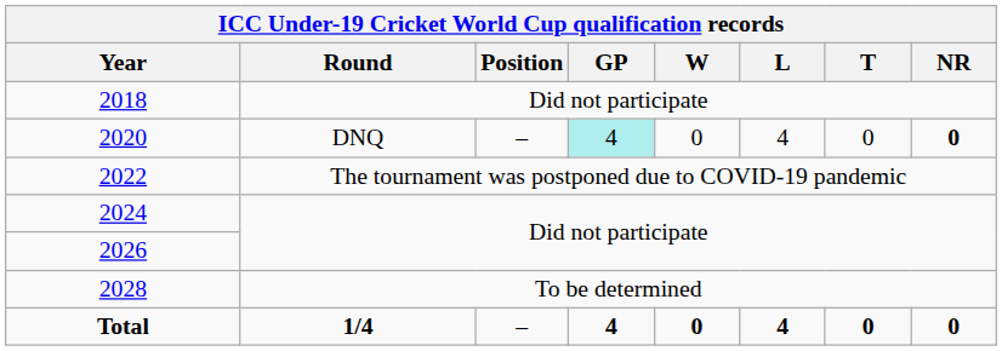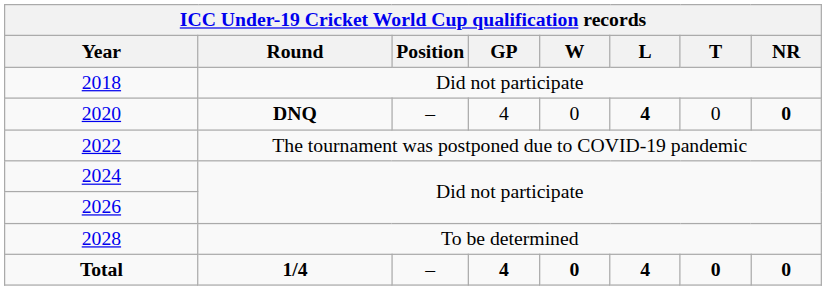2020 | Round: normal -> bold
2020 | GP: paleturquoise background -> no background
2020 | L: normal -> bold
